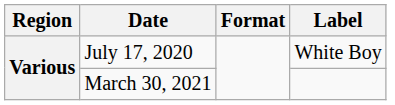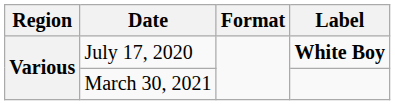July 17, 2020 | Label: normal -> bold
